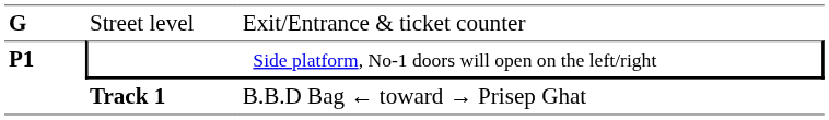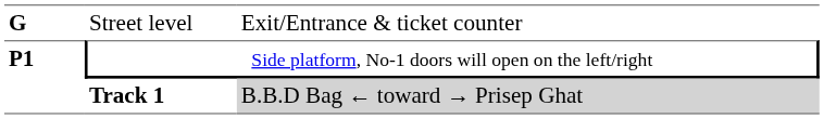Track 1 | column 3: no background -> lightgrey background
